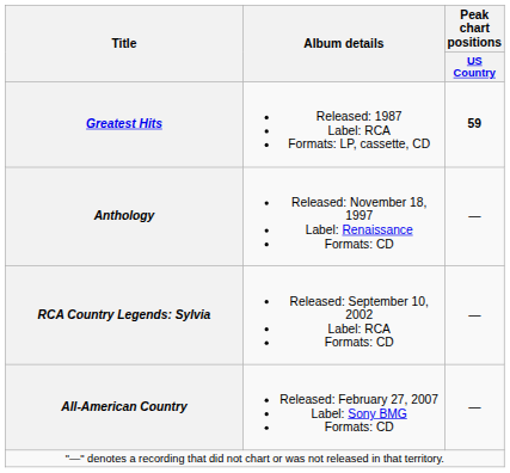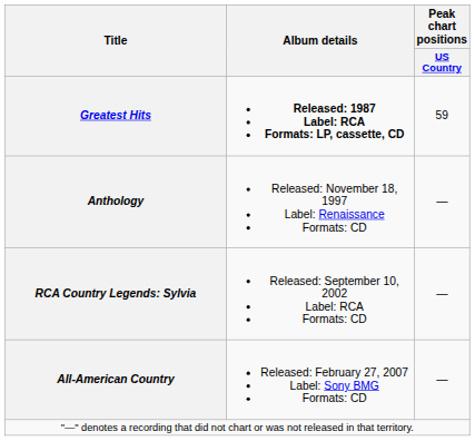Greatest Hits | Album details: normal -> bold
Greatest Hits | Peak chart positions / US Country: bold -> normal
